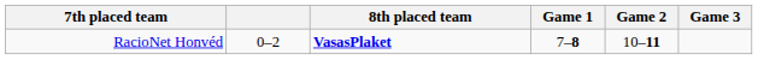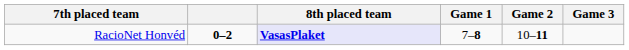RacioNet Honvéd | column 2: normal -> bold
RacioNet Honvéd | 8th placed team: no background -> lavender background
